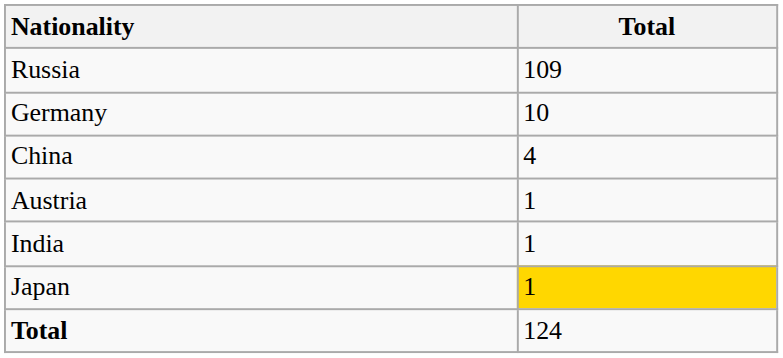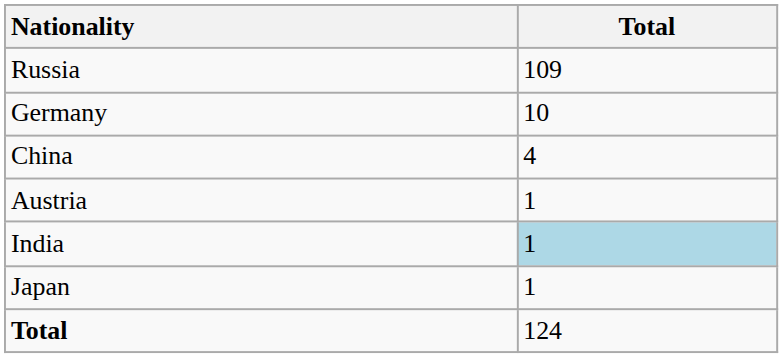India | Total: no background -> lightblue background
Japan | Total: gold background -> no background
